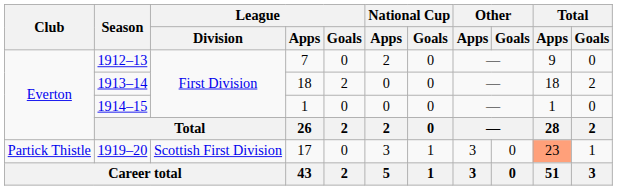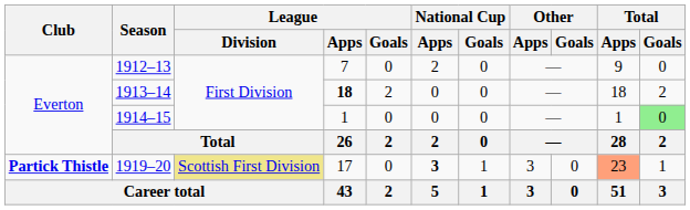1913–14 | League / Apps: normal -> bold
1914–15 | Total / Goals: no background -> lightgreen background
1919–20 | Club: normal -> bold
1919–20 | League / Division: no background -> khaki background
1919–20 | National Cup / Apps: normal -> bold
